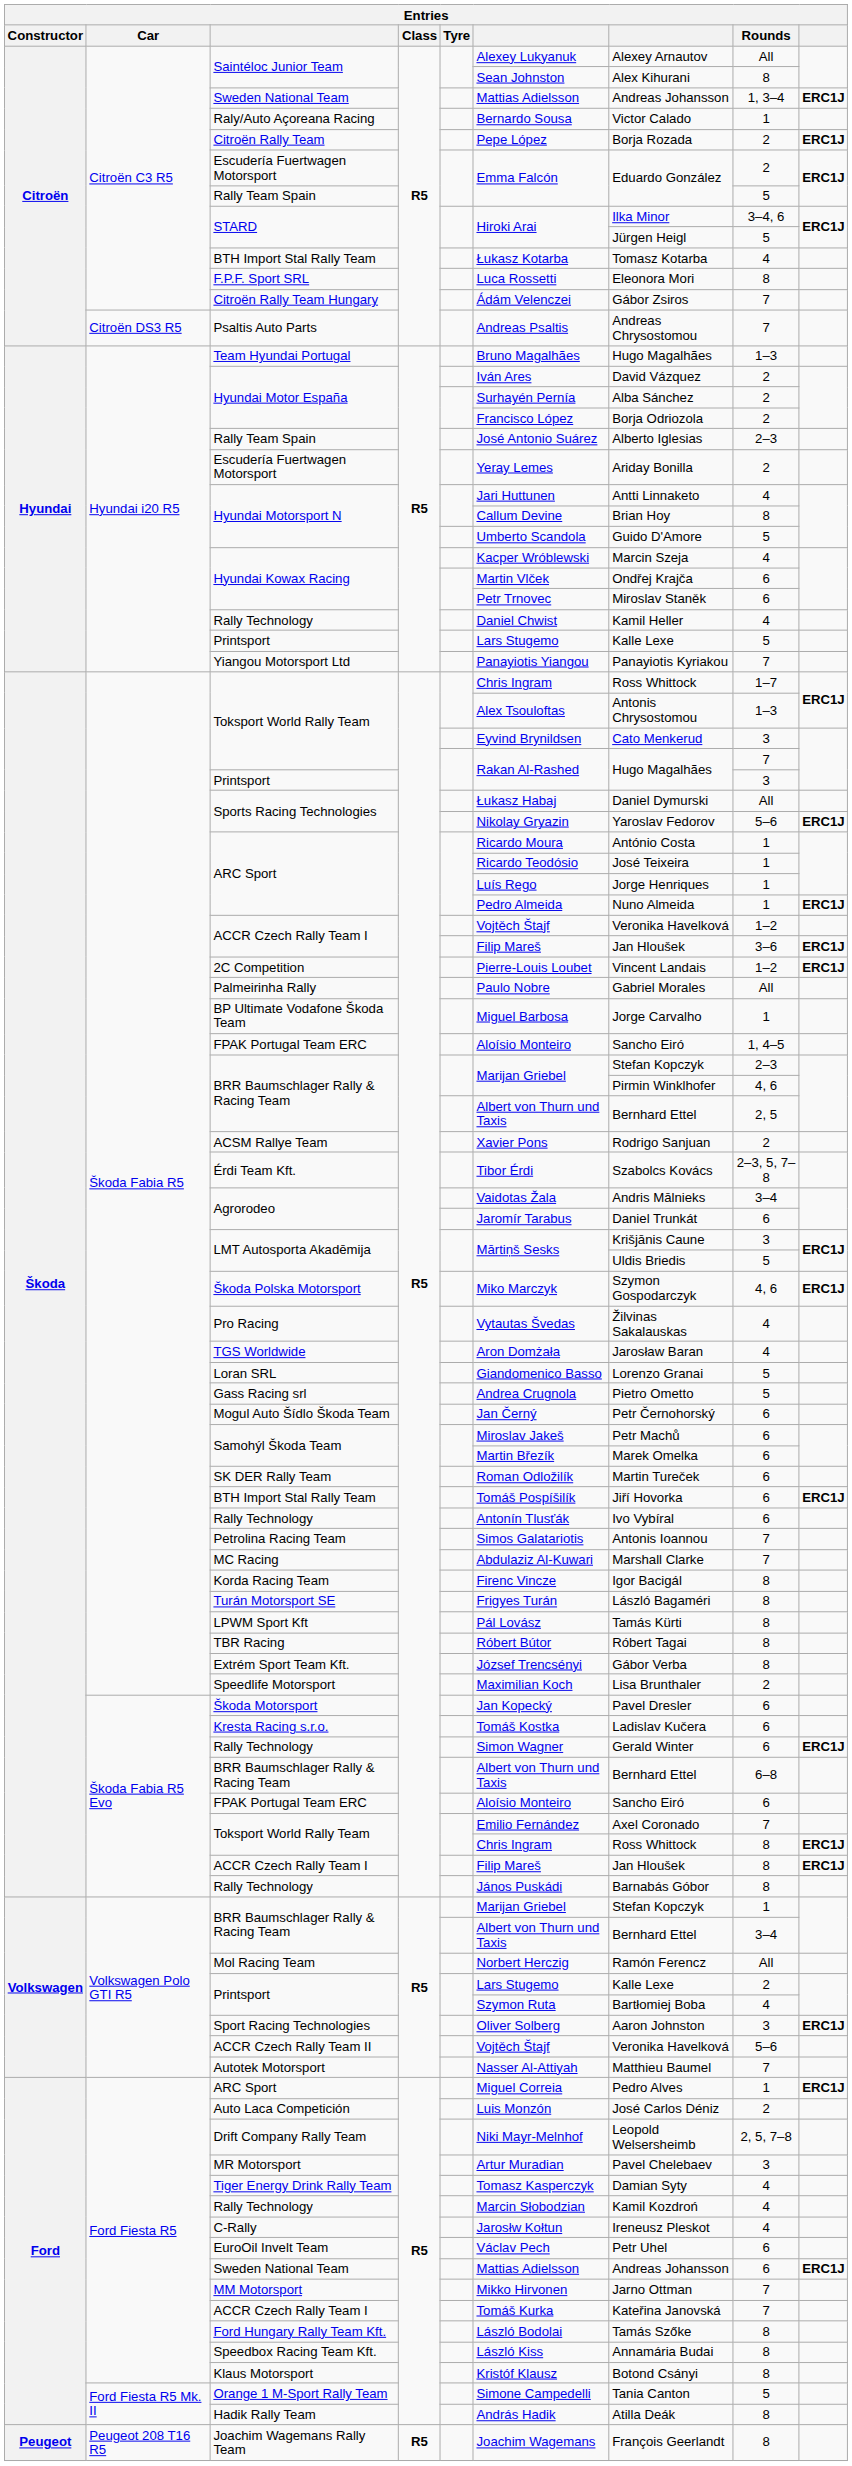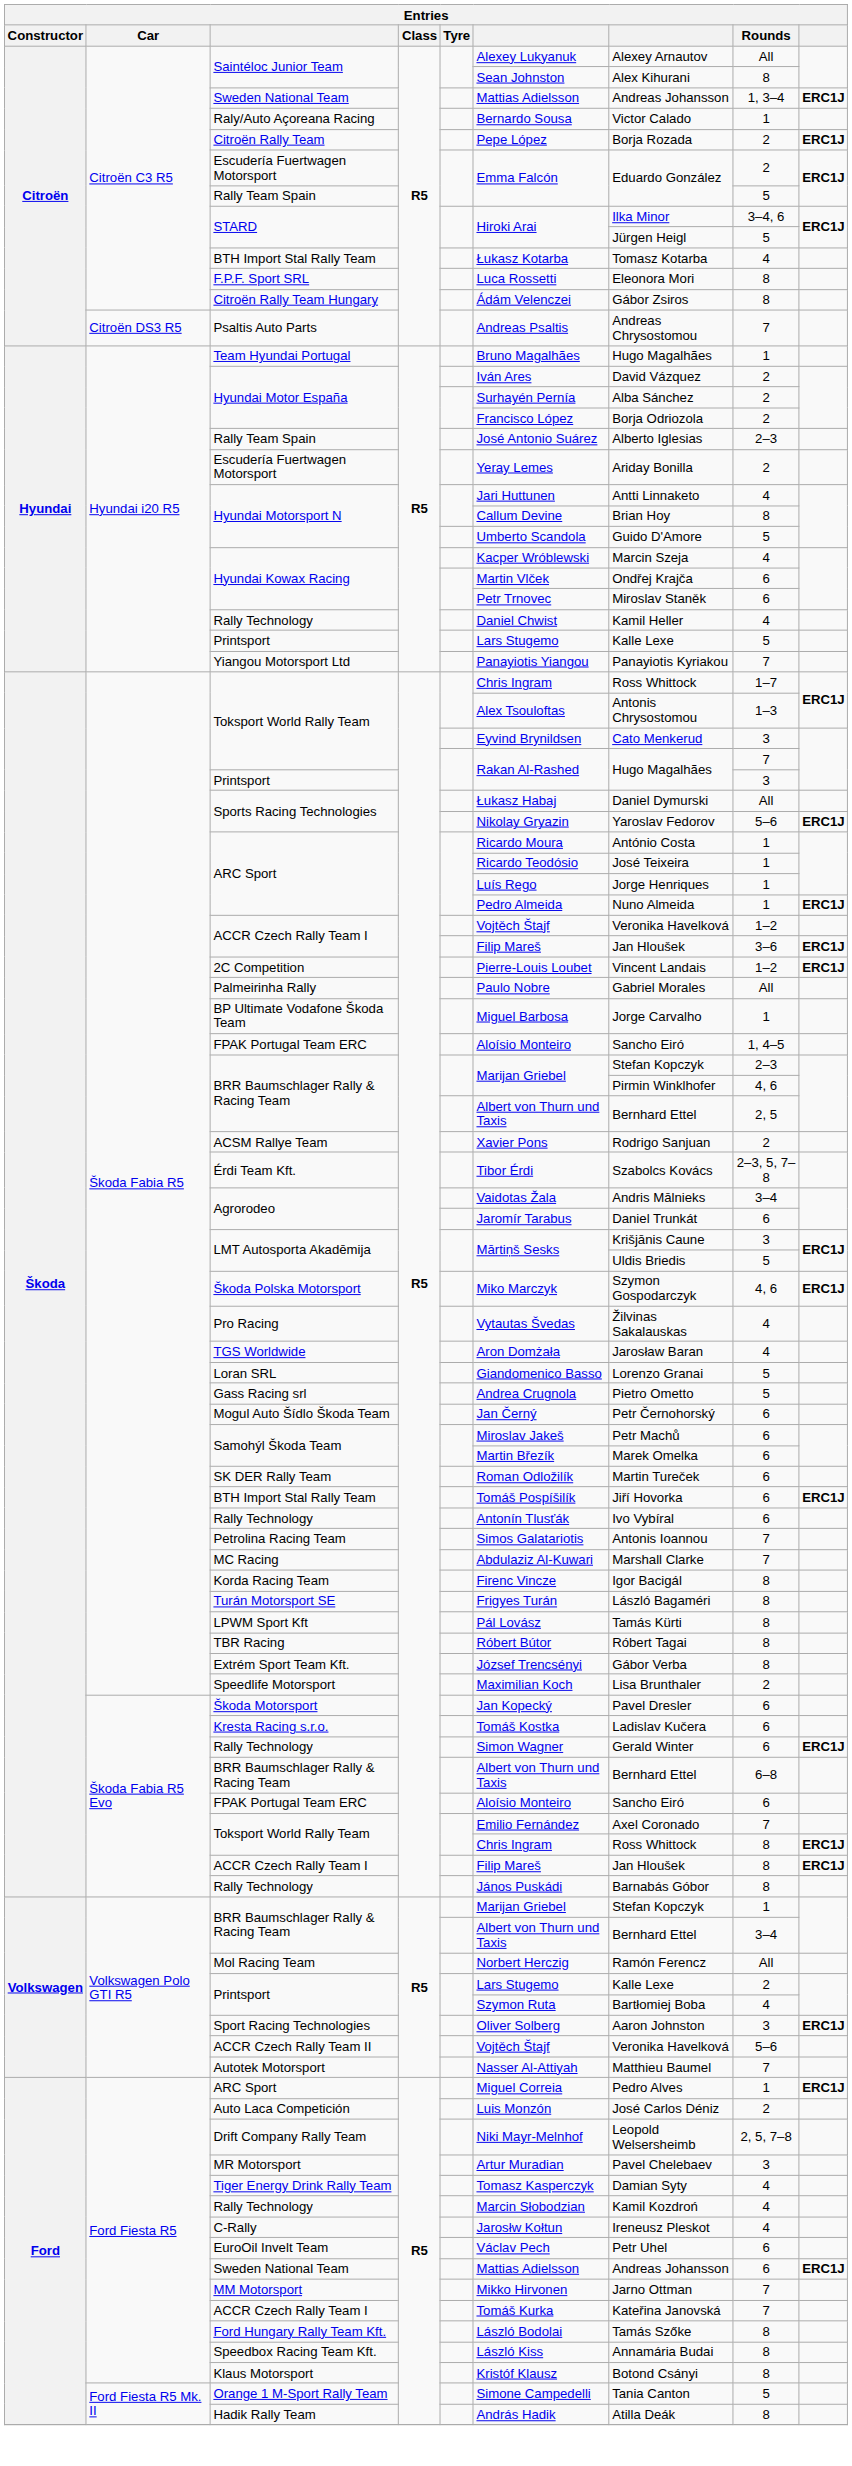Citroën Rally Team Hungary | Rounds: 7 -> 8
Team Hyundai Portugal | Rounds: 1–3 -> 1
- row: Peugeot | Peugeot 208 T16 R5 | Joachim Wagemans Rally Team | R5 | Joachim Wagemans | François Geerlandt | 8
